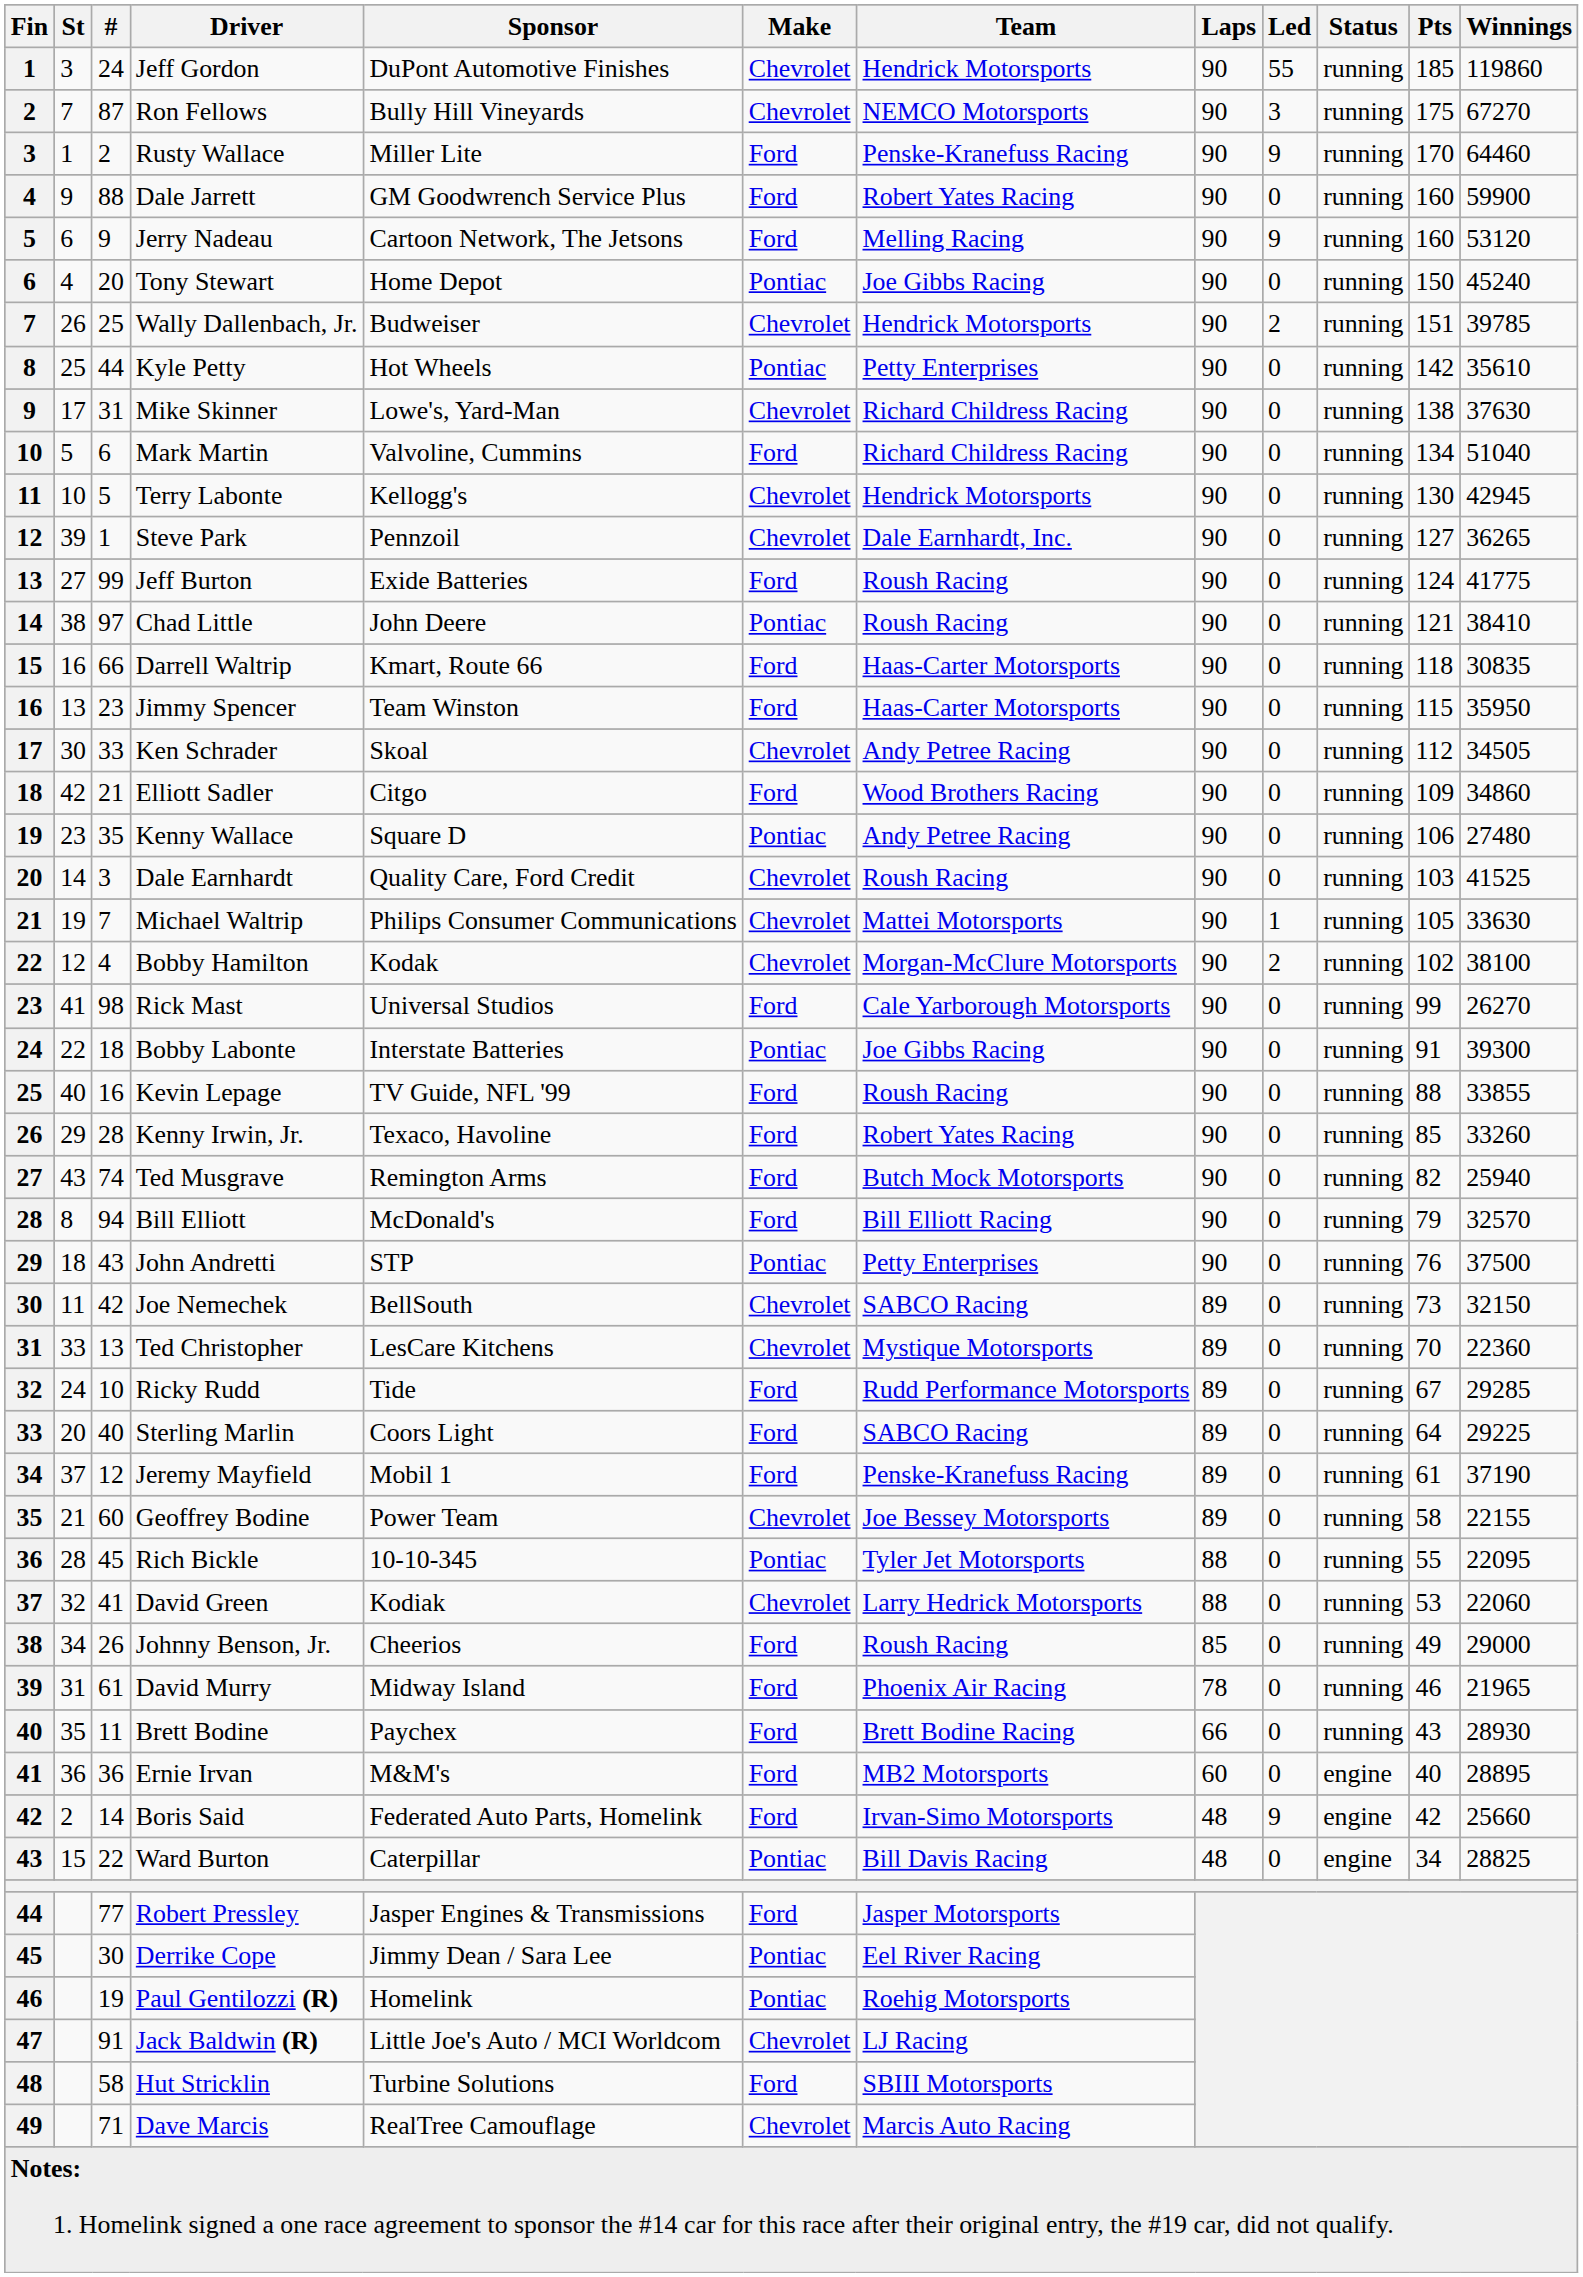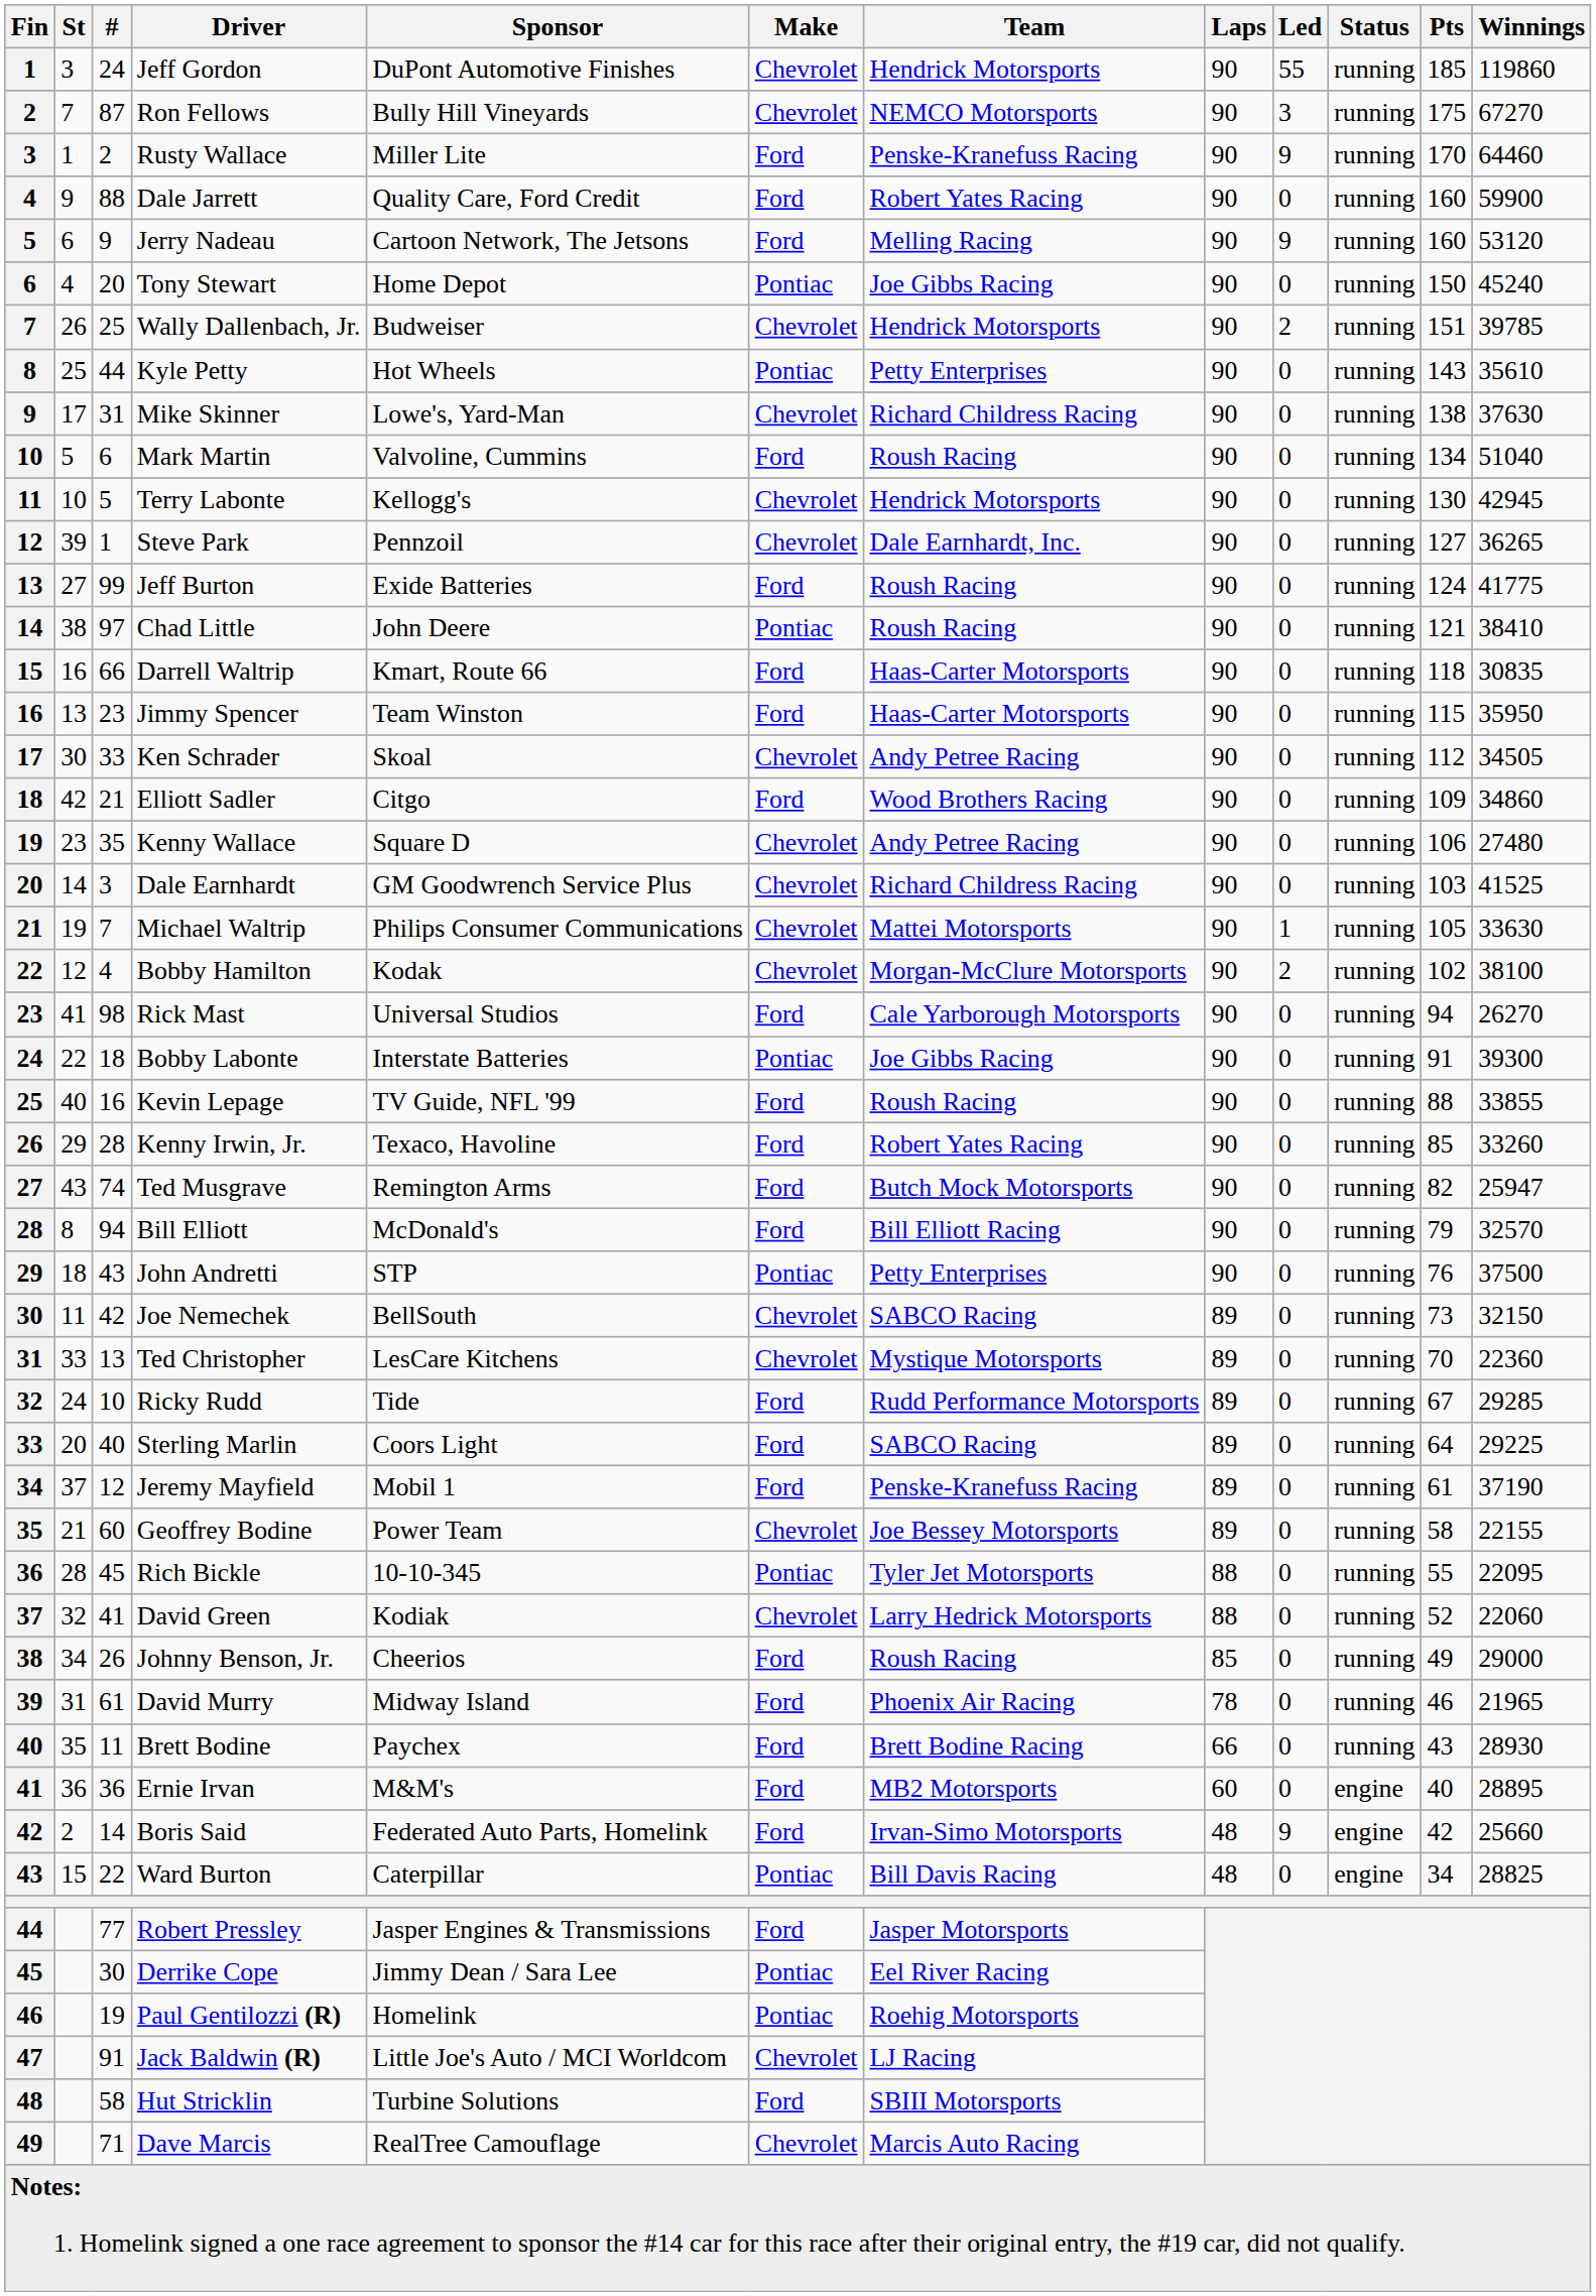Dale Jarrett | Sponsor: GM Goodwrench Service Plus -> Quality Care, Ford Credit
Kyle Petty | Pts: 142 -> 143
Mark Martin | Team: Richard Childress Racing -> Roush Racing
Kenny Wallace | Make: Pontiac -> Chevrolet
Dale Earnhardt | Sponsor: Quality Care, Ford Credit -> GM Goodwrench Service Plus
Dale Earnhardt | Team: Roush Racing -> Richard Childress Racing
Rick Mast | Pts: 99 -> 94
Ted Musgrave | Winnings: 25940 -> 25947
David Green | Pts: 53 -> 52
